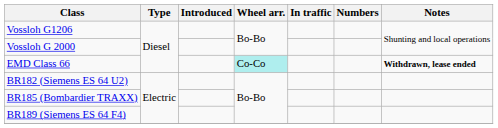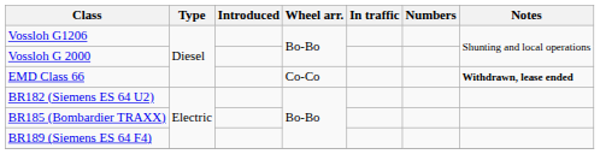EMD Class 66 | Wheel arr.: paleturquoise background -> no background
